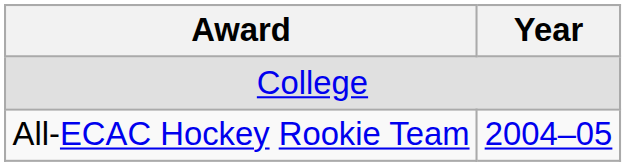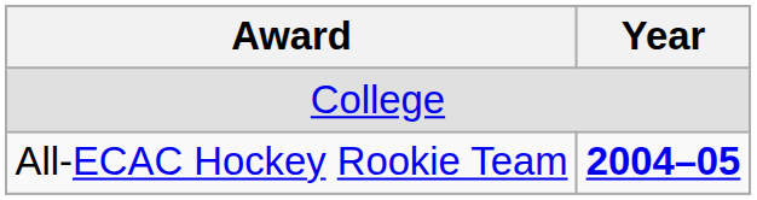All-ECAC Hockey Rookie Team | Year: normal -> bold
